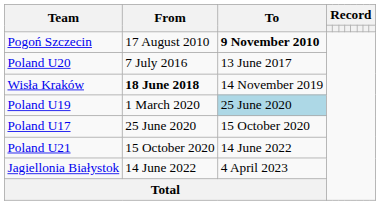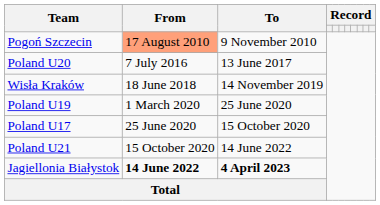Pogoń Szczecin | From: no background -> lightsalmon background
Pogoń Szczecin | To: bold -> normal
Wisła Kraków | From: bold -> normal
Poland U19 | To: lightblue background -> no background
Jagiellonia Białystok | From: normal -> bold
Jagiellonia Białystok | To: normal -> bold
